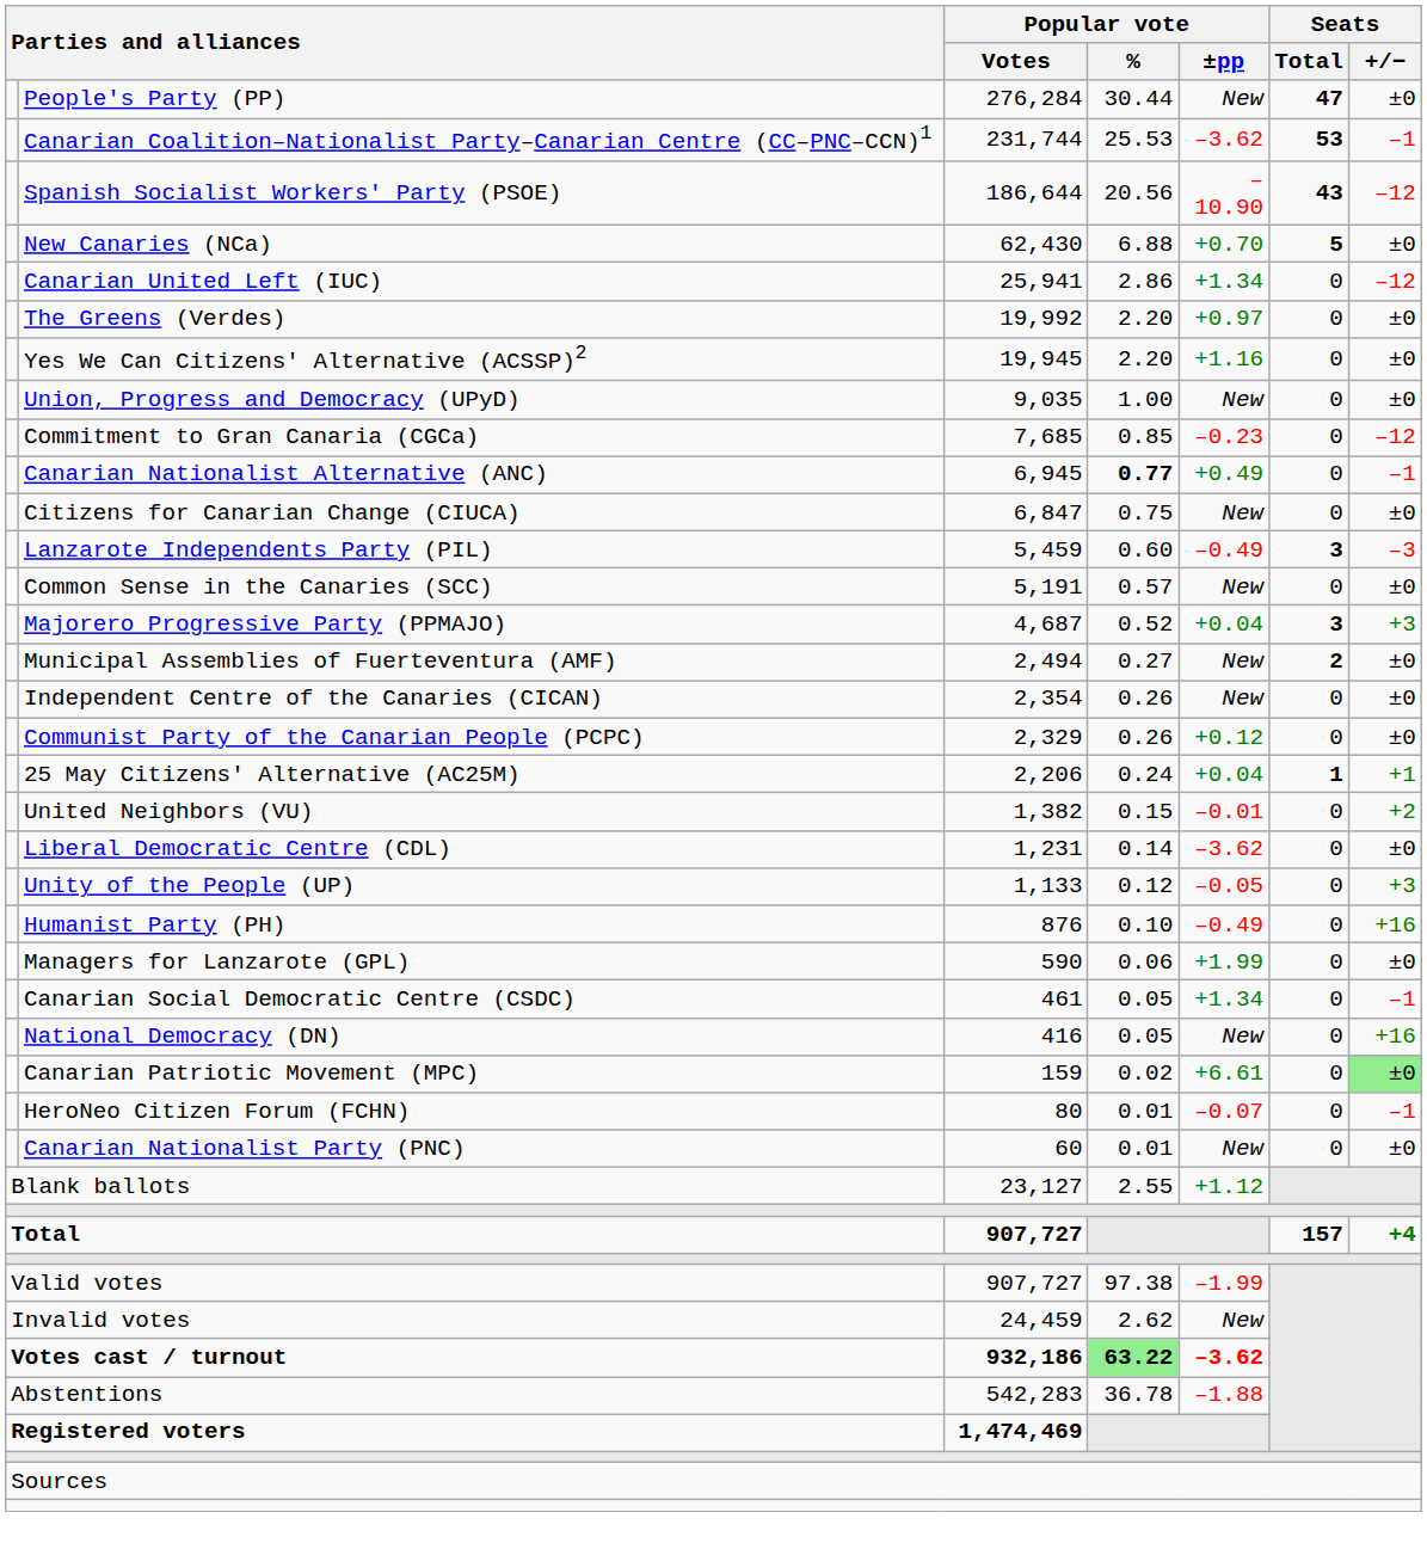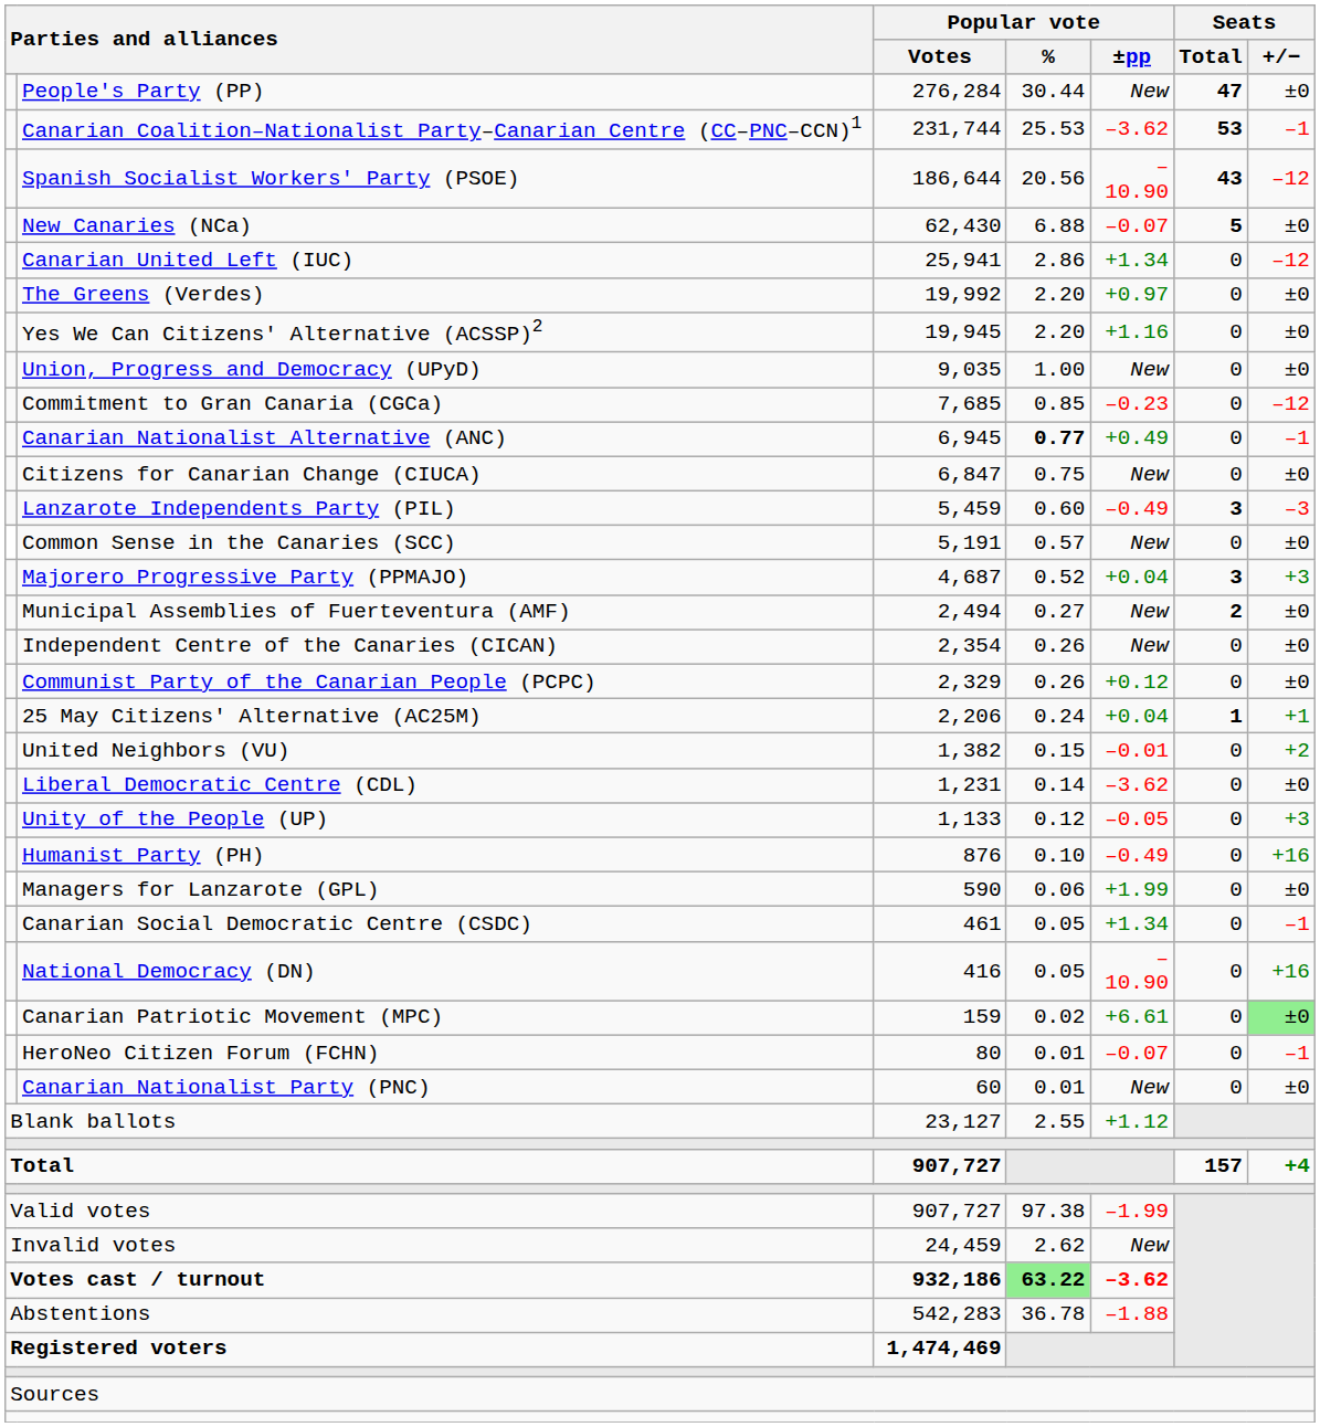New Canaries (NCa) | Popular vote / ±pp: +0.70 -> –0.07
National Democracy (DN) | Popular vote / ±pp: New -> –10.90
